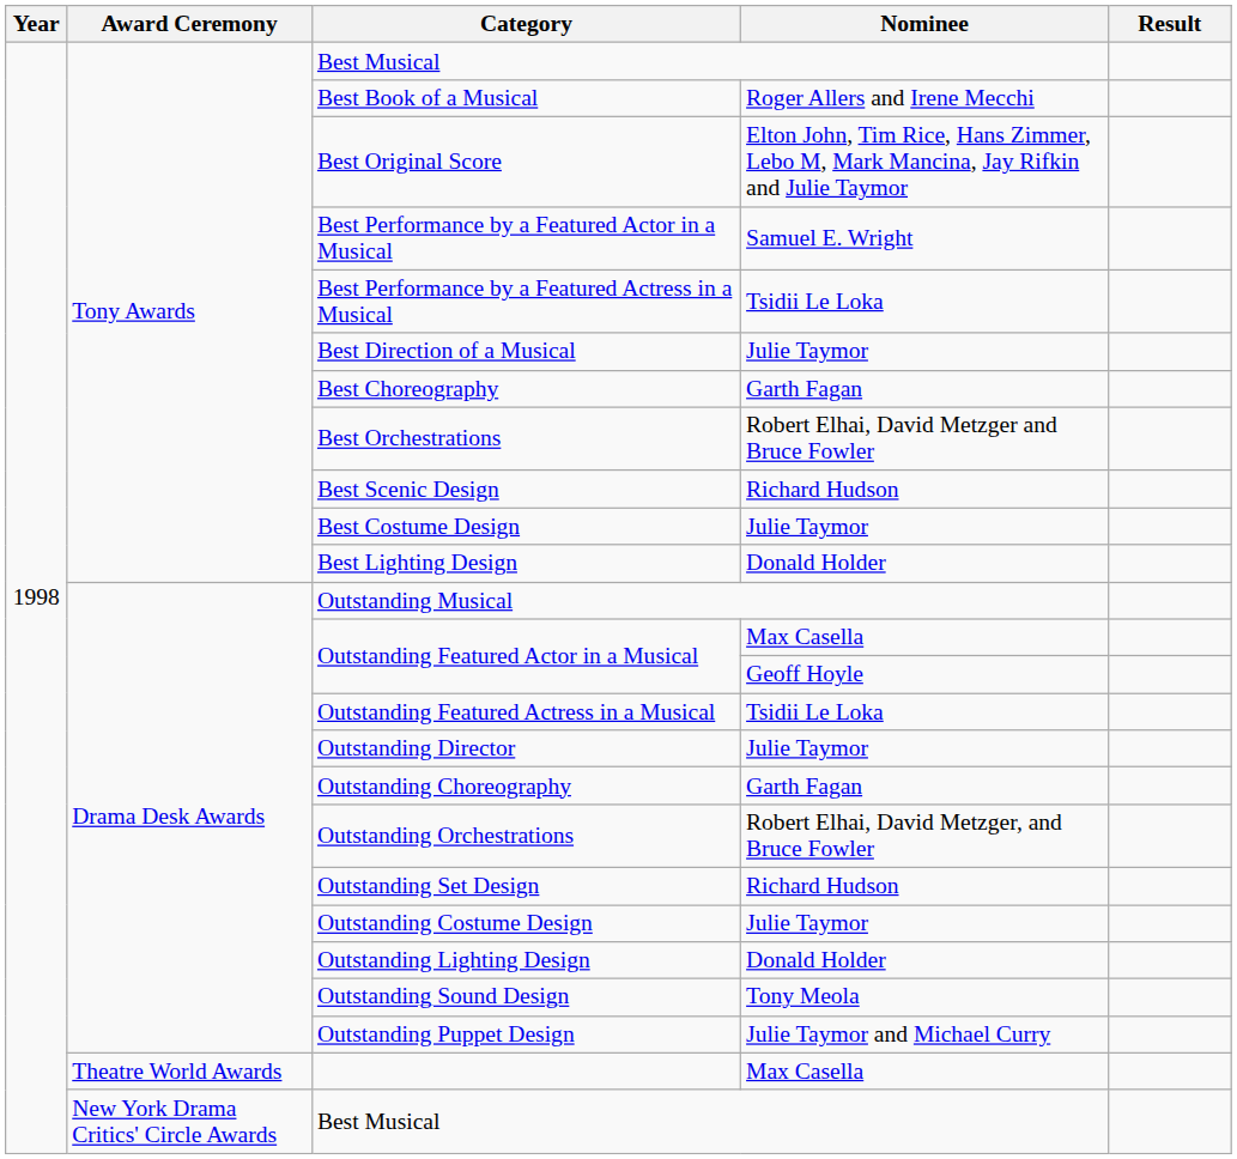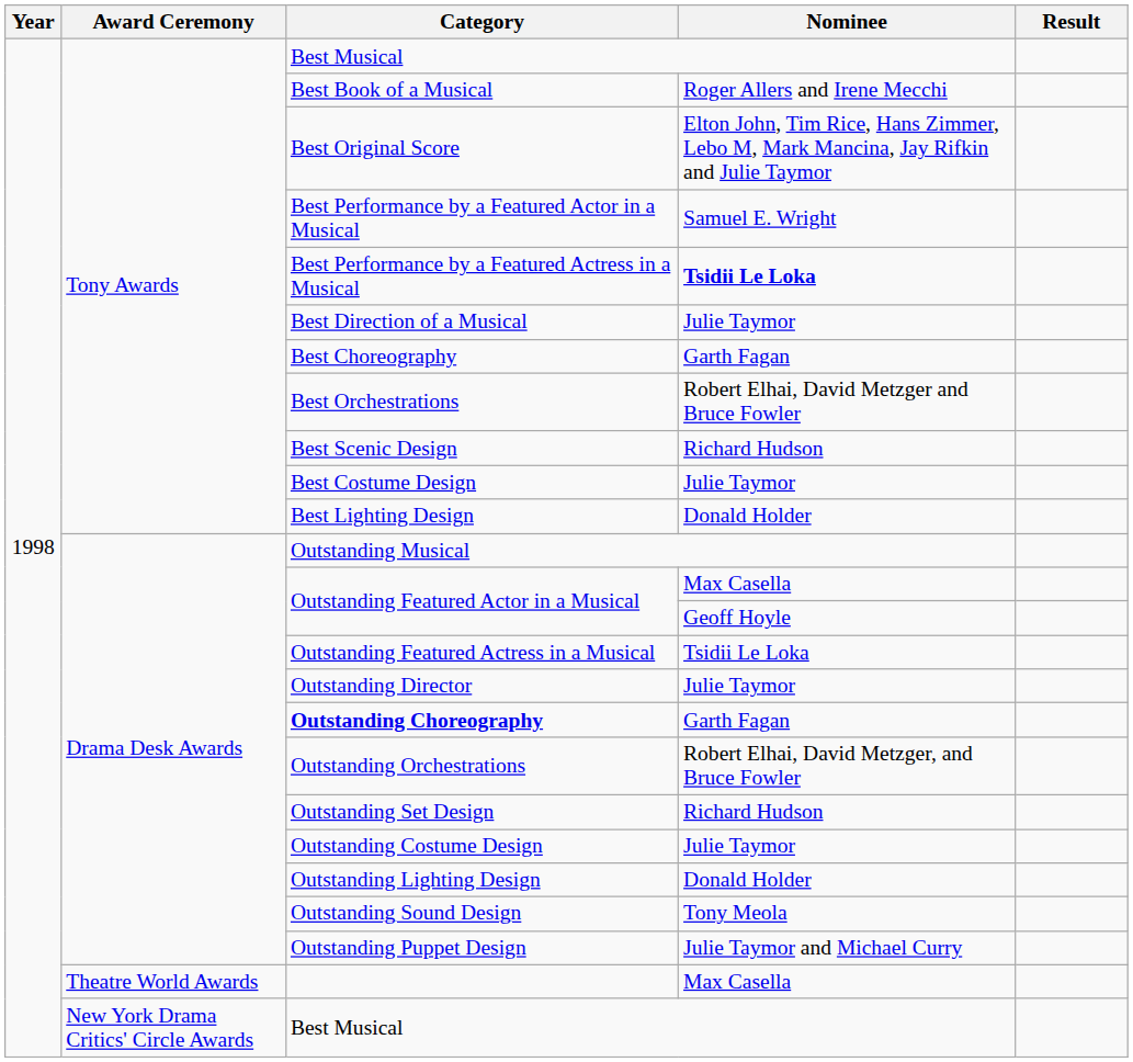Best Performance by a Featured Actress in a Musical | Nominee: normal -> bold
Outstanding Choreography | Category: normal -> bold
